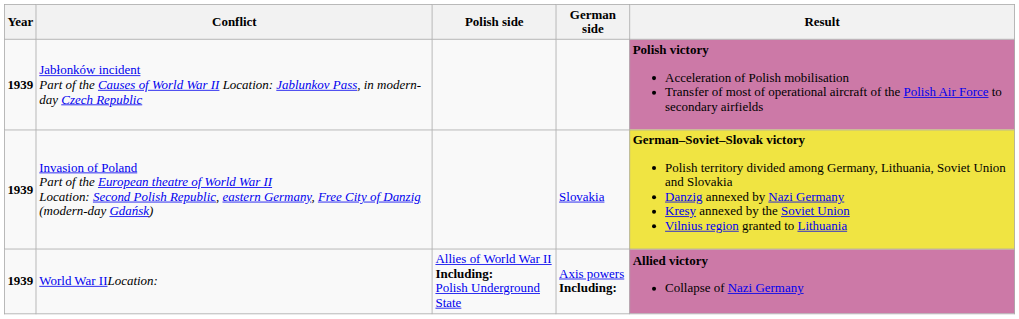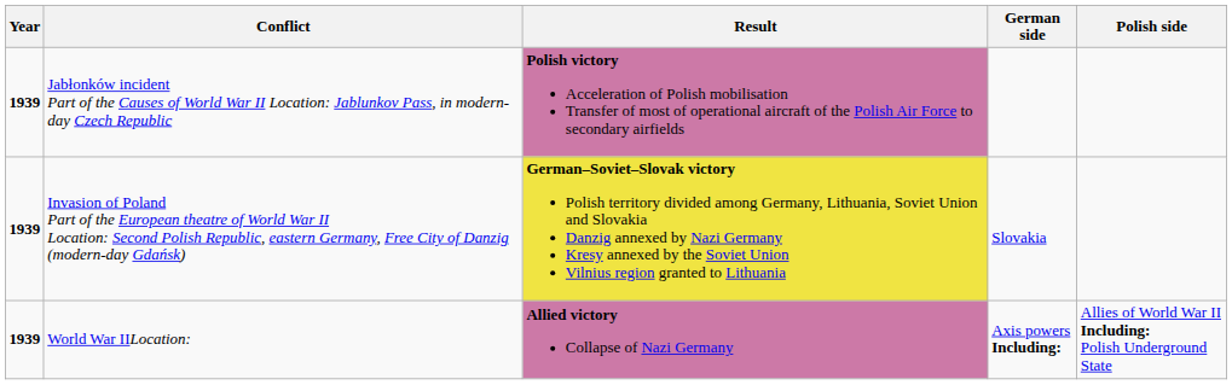columns swapped: Polish side <-> Result
